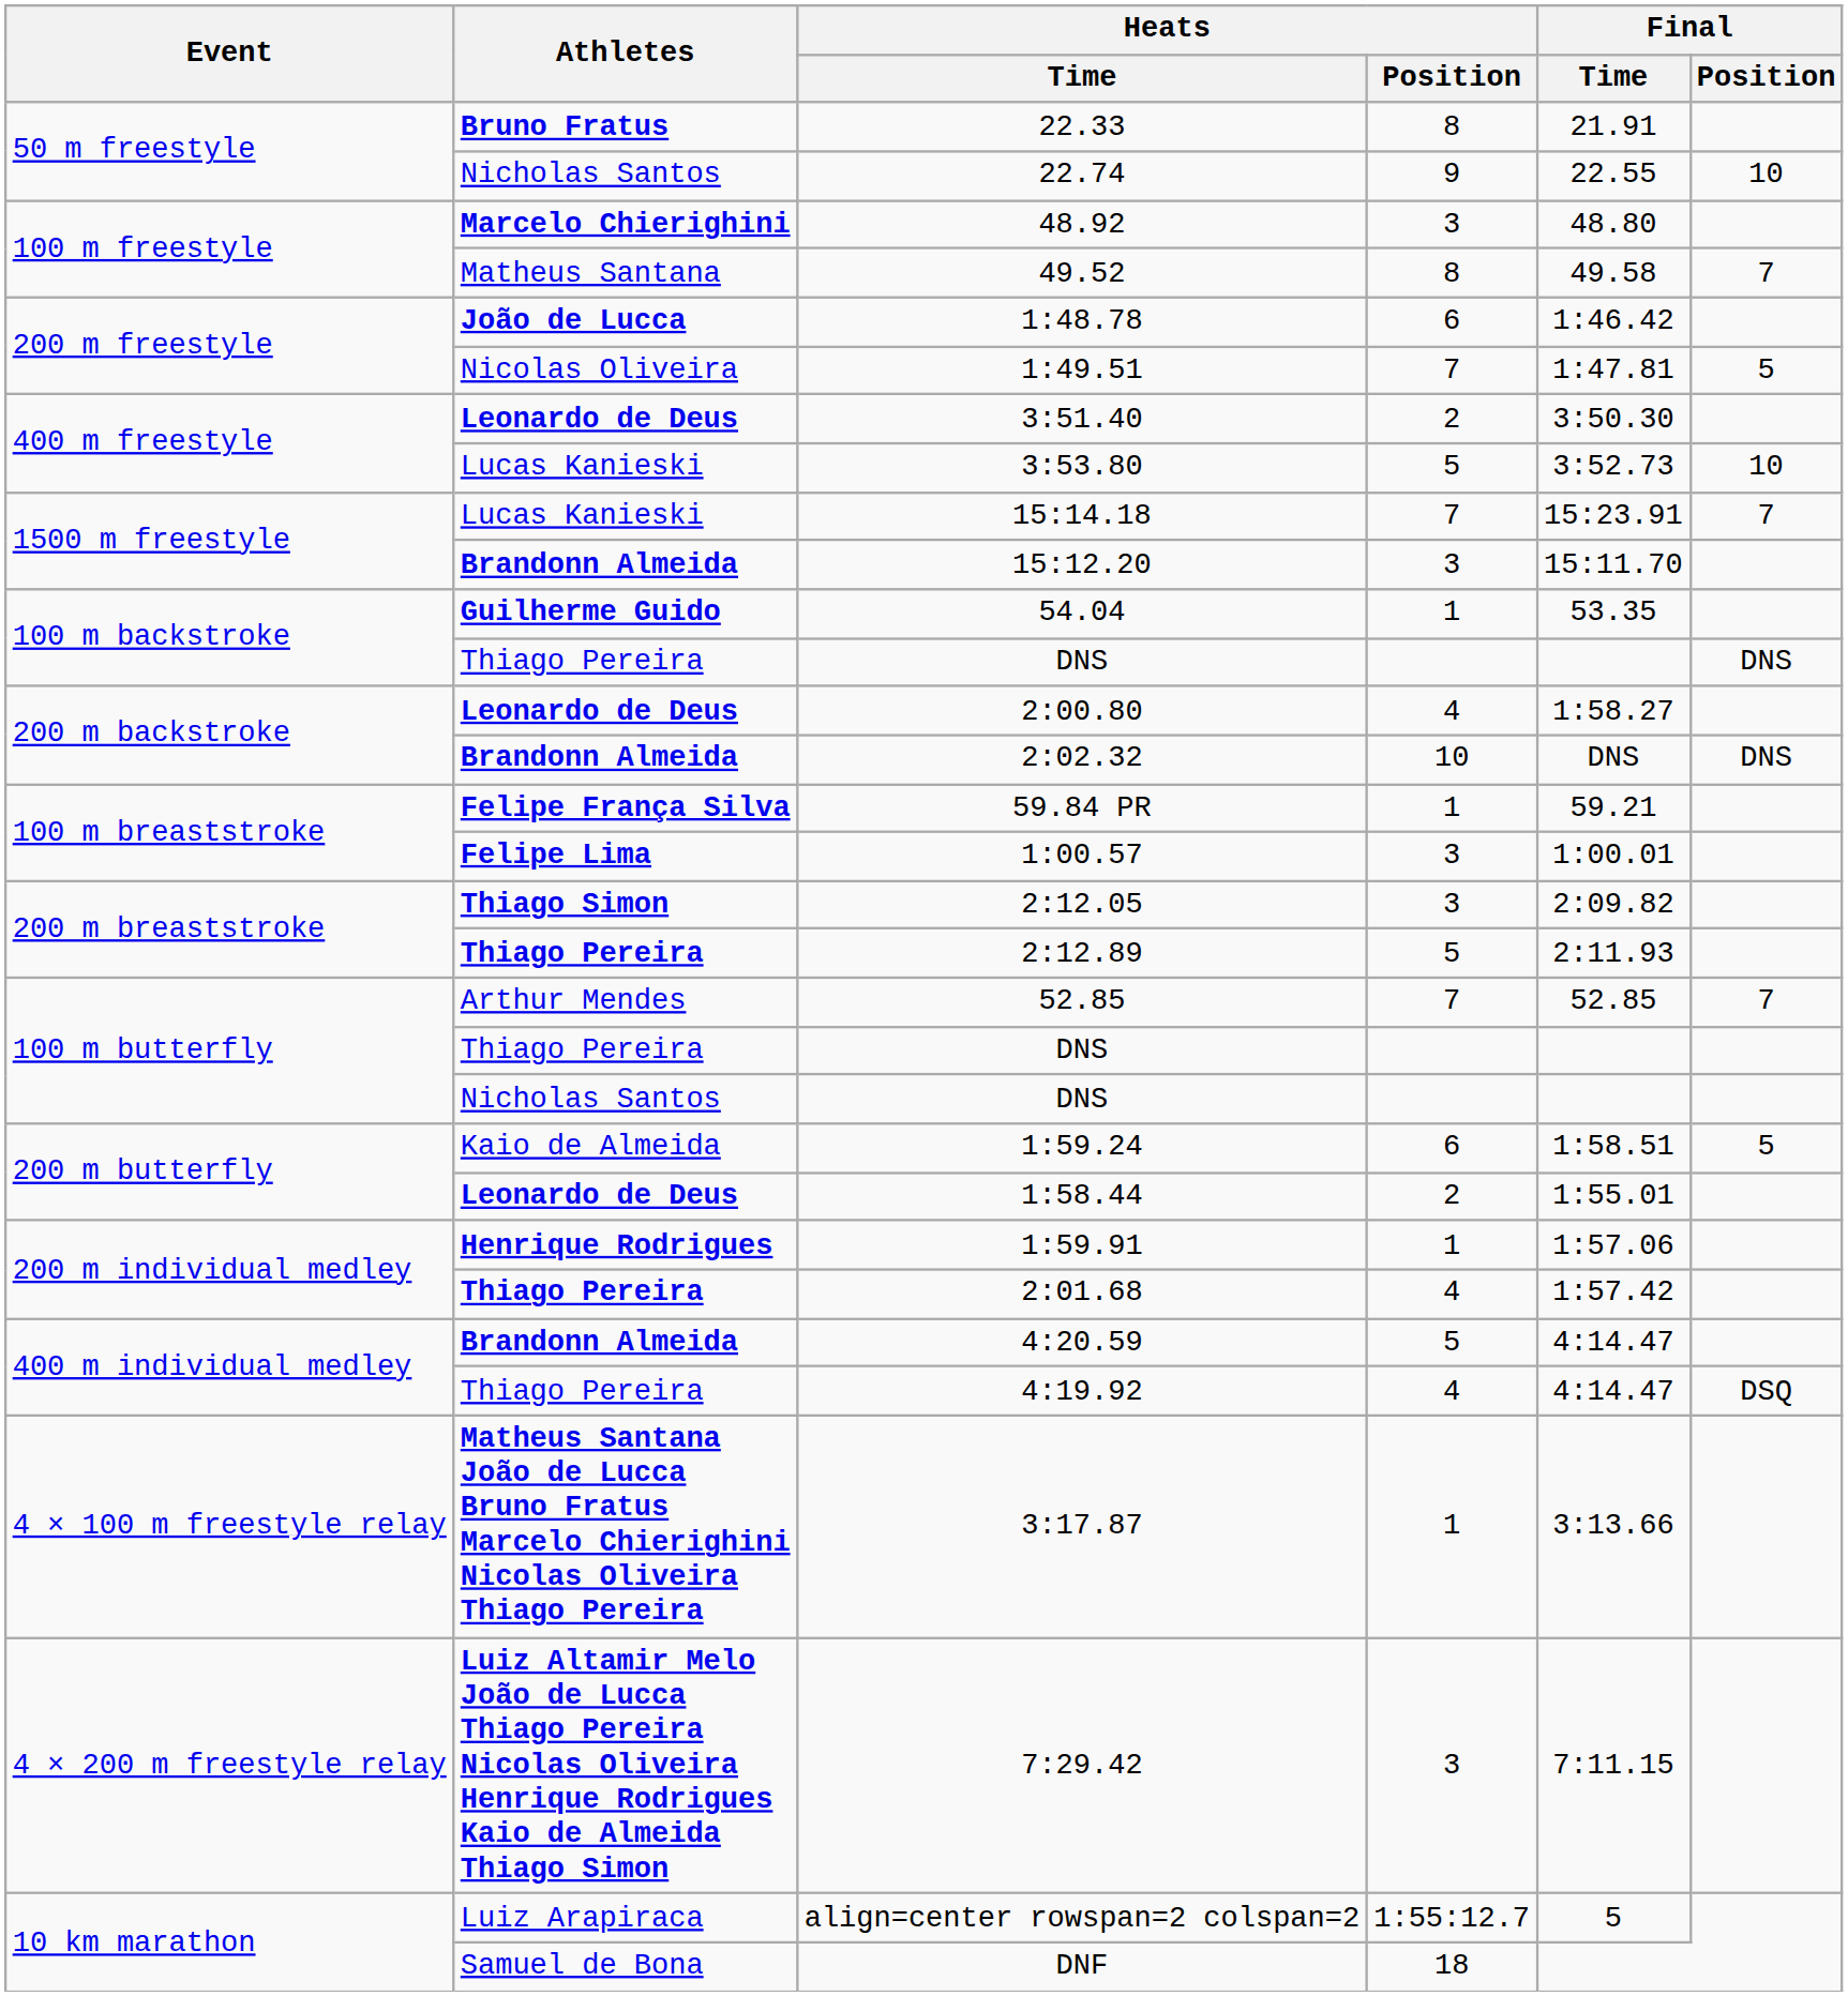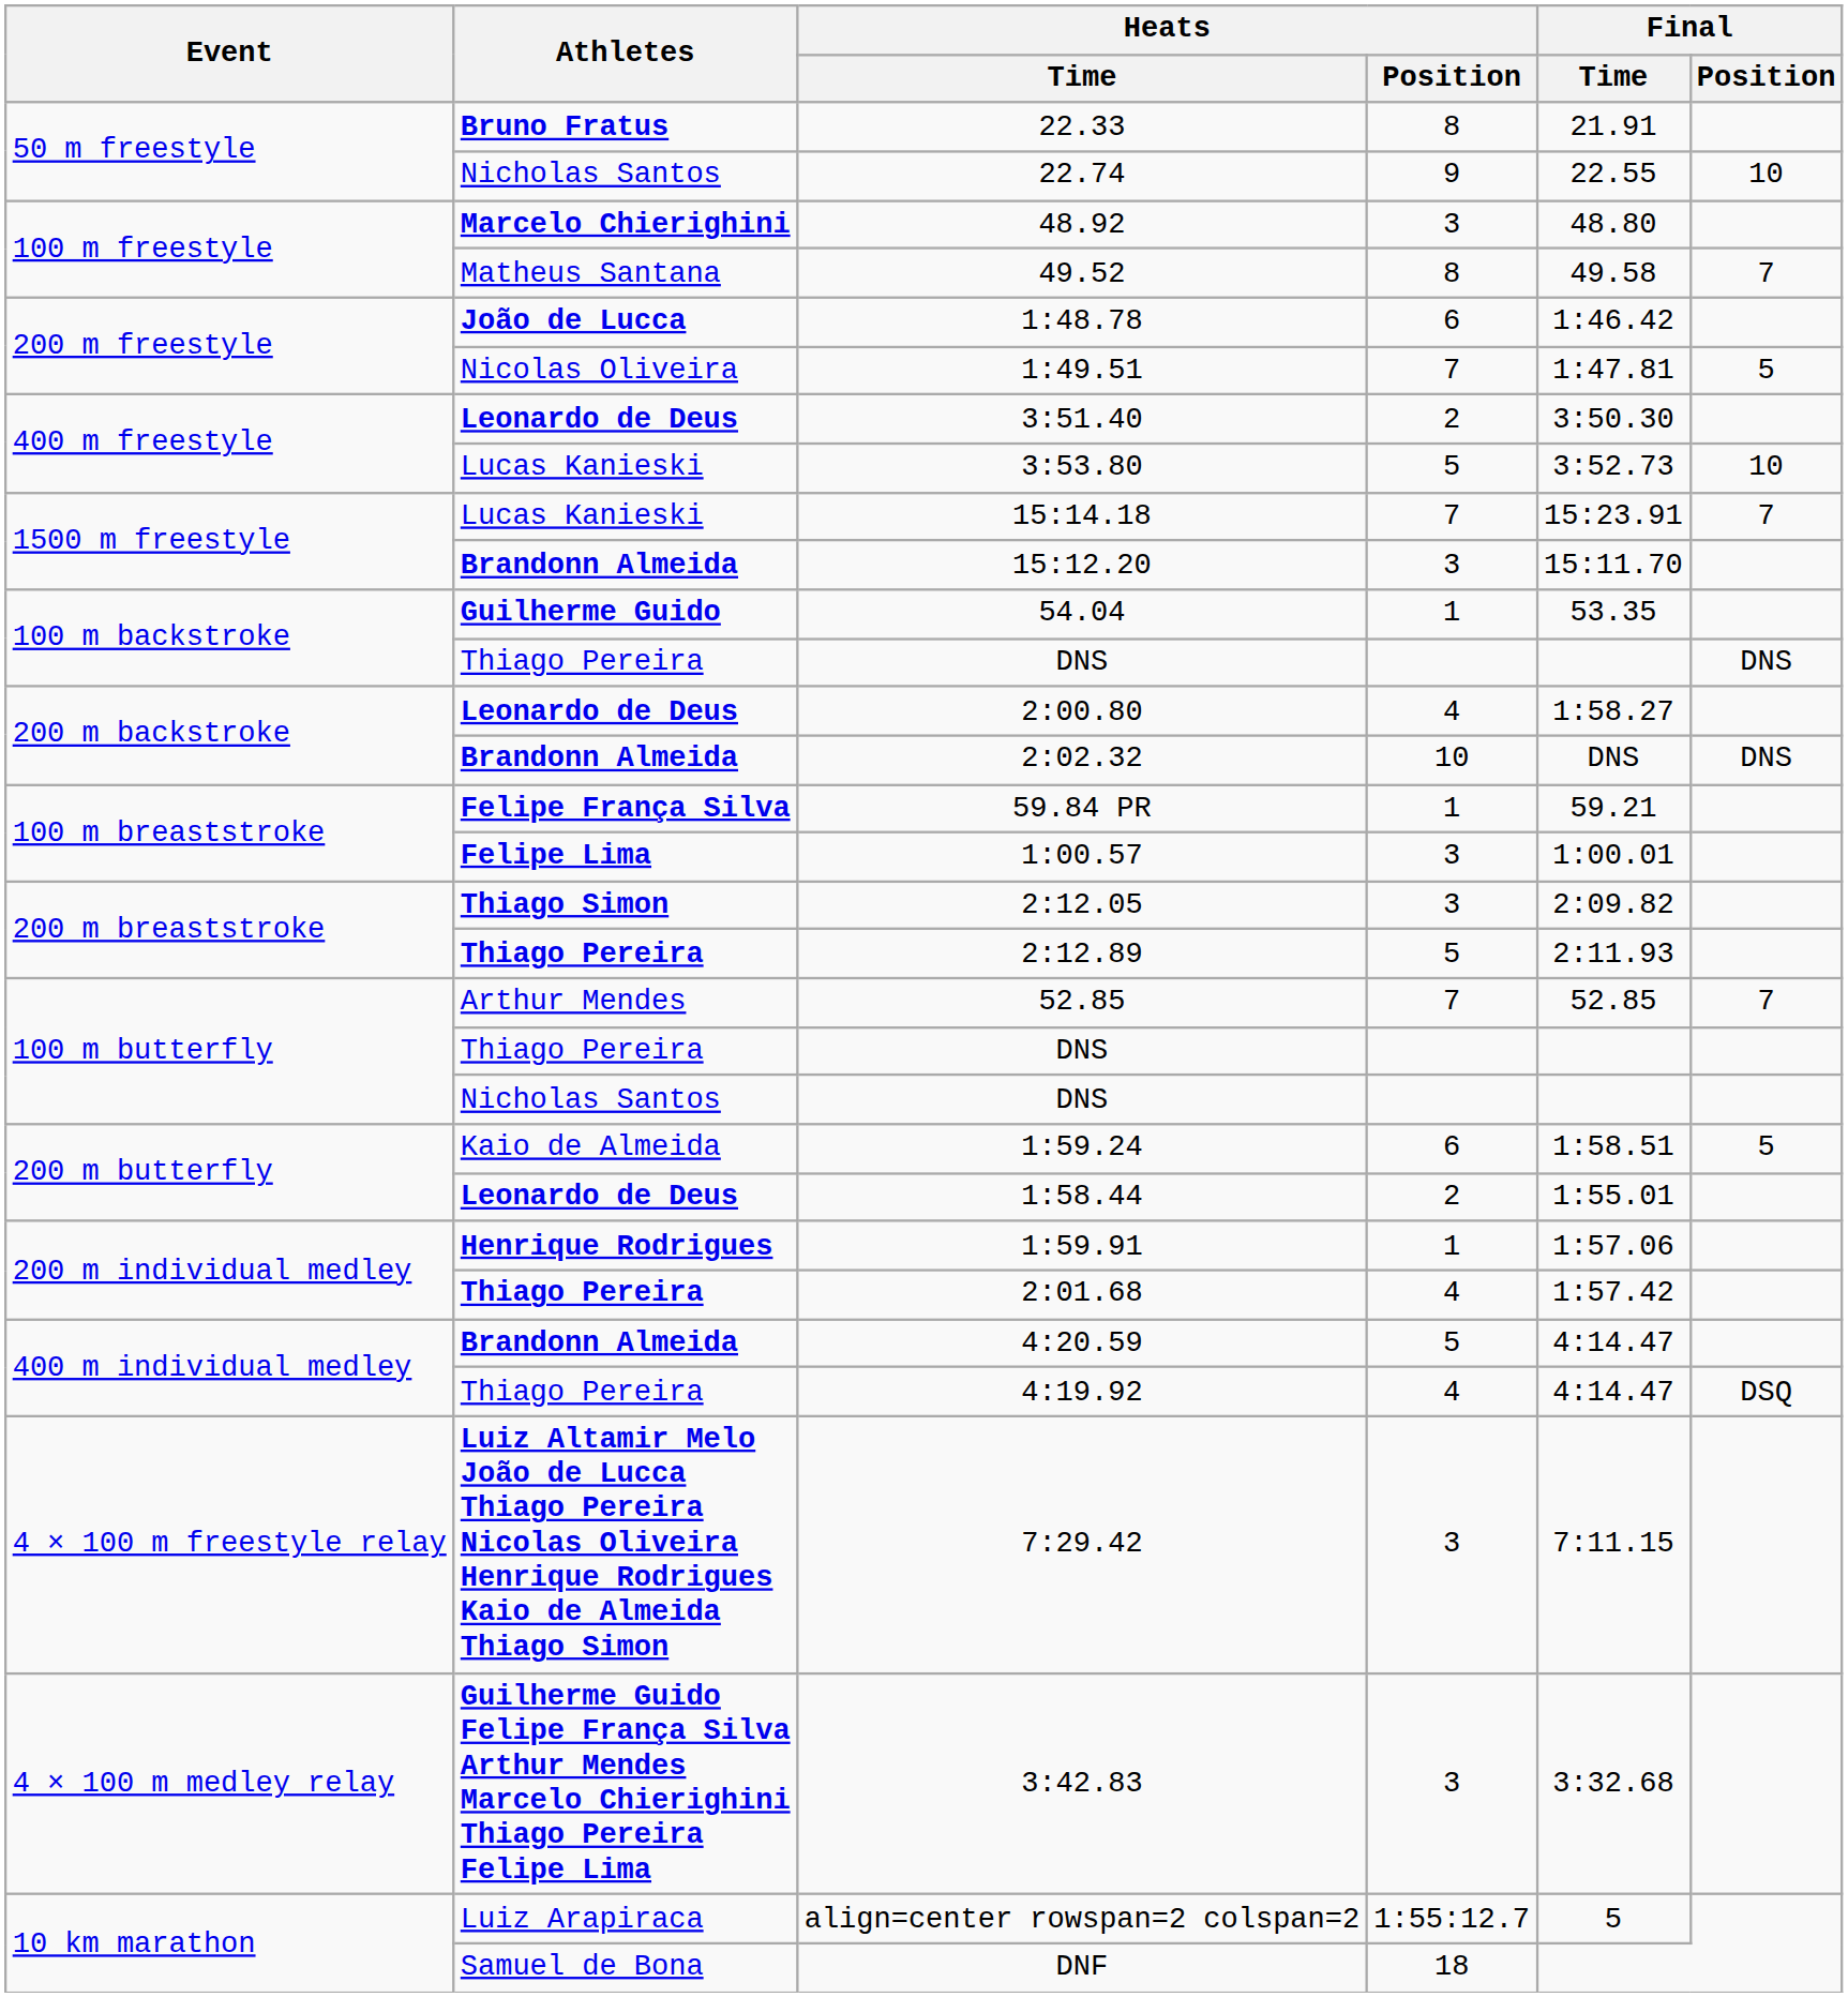- row: 4 × 100 m freestyle relay | Matheus Santana João de Lucca Bruno Fratus Marcelo Chierighini Nicolas Oliveira Thiago Pereira | 3:17.87 | 1 | 3:13.66
7:29.42 | Event: 4 × 200 m freestyle relay -> 4 × 100 m freestyle relay
+ row: 4 × 100 m medley relay | Guilherme Guido Felipe França Silva Arthur Mendes Marcelo Chierighini Thiago Pereira Felipe Lima | 3:42.83 | 3 | 3:32.68
